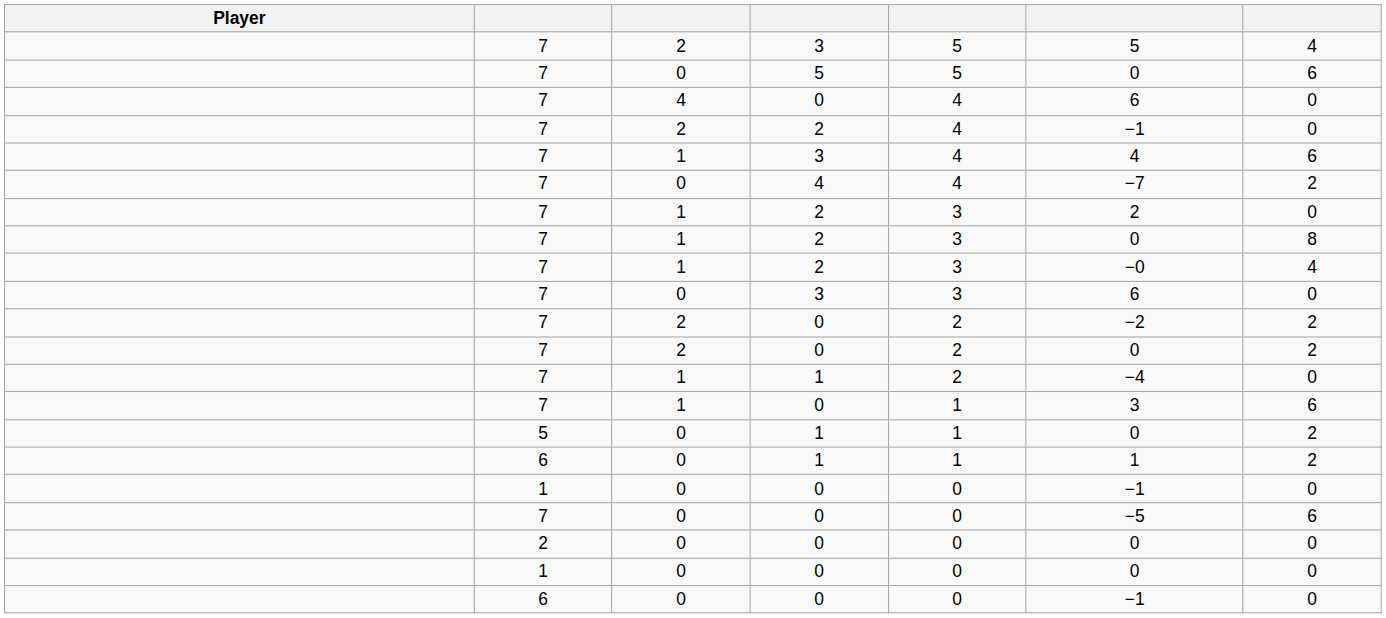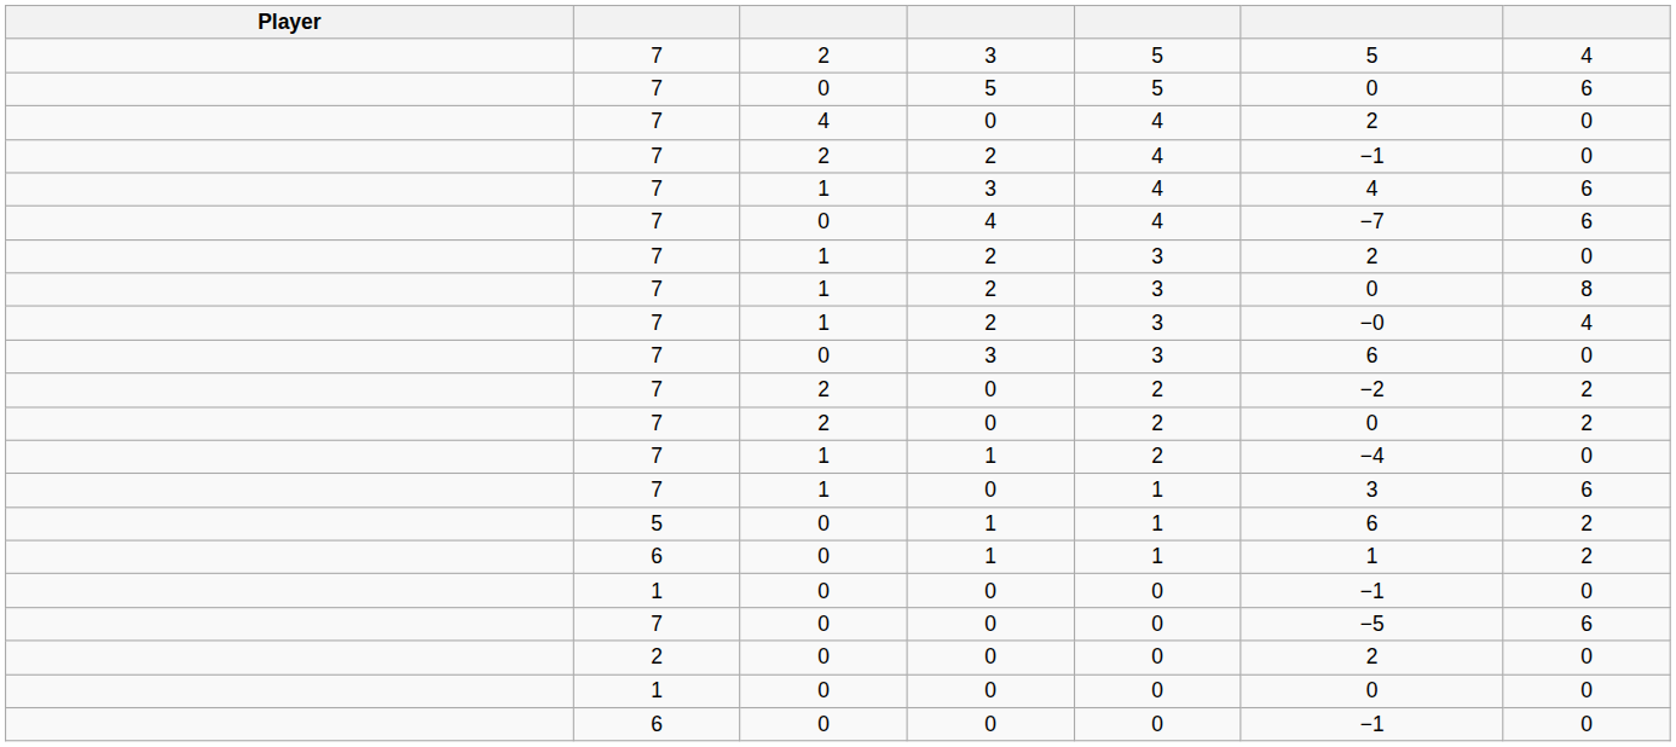row 4 | column 6: 6 -> 2
row 7 | column 7: 2 -> 6
row 16 | column 6: 0 -> 6
row 20 | column 6: 0 -> 2
